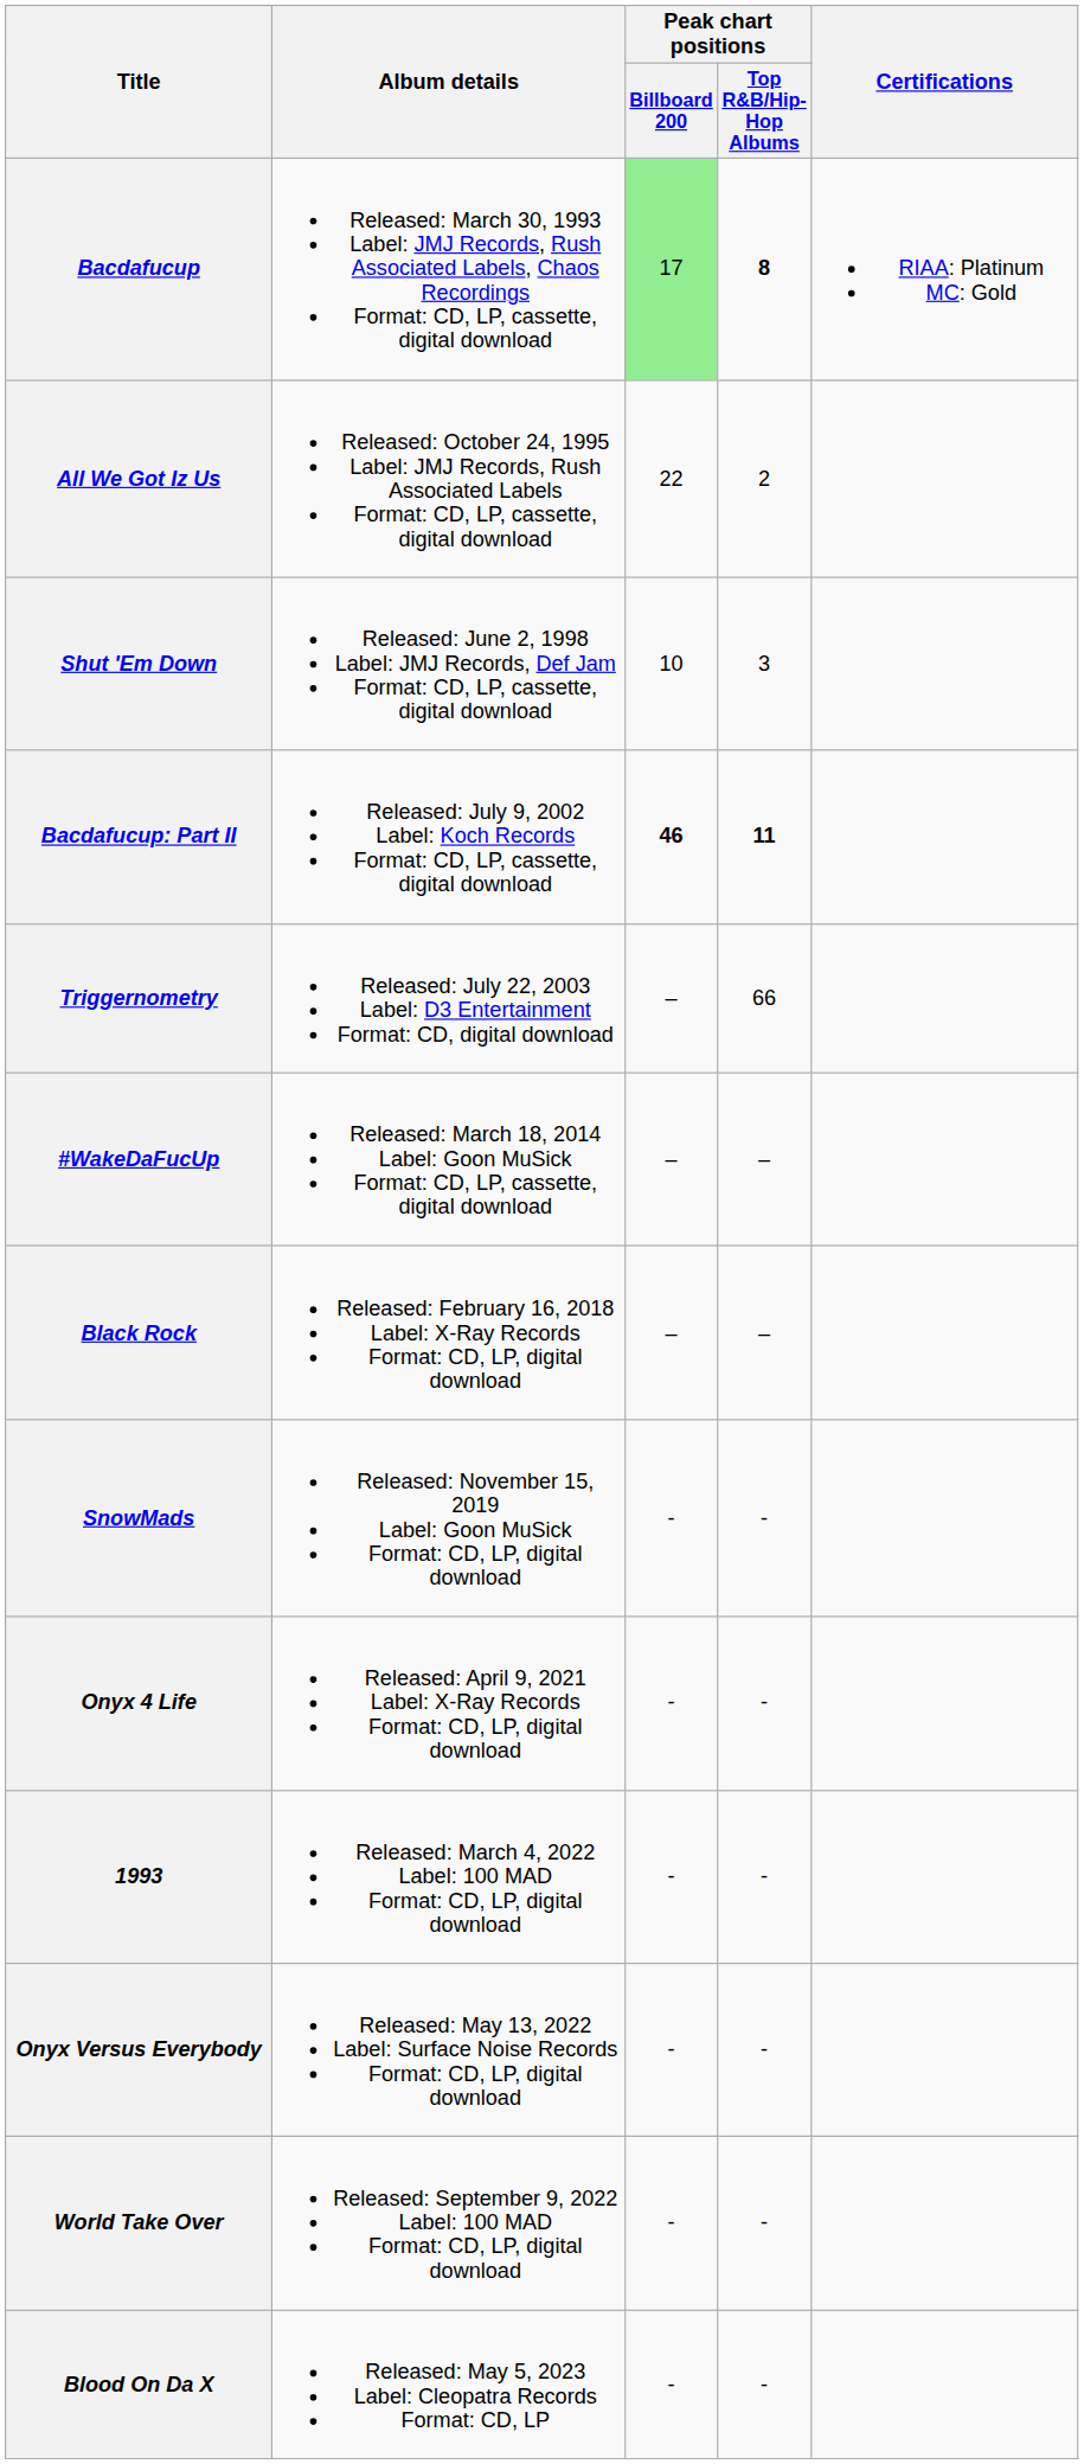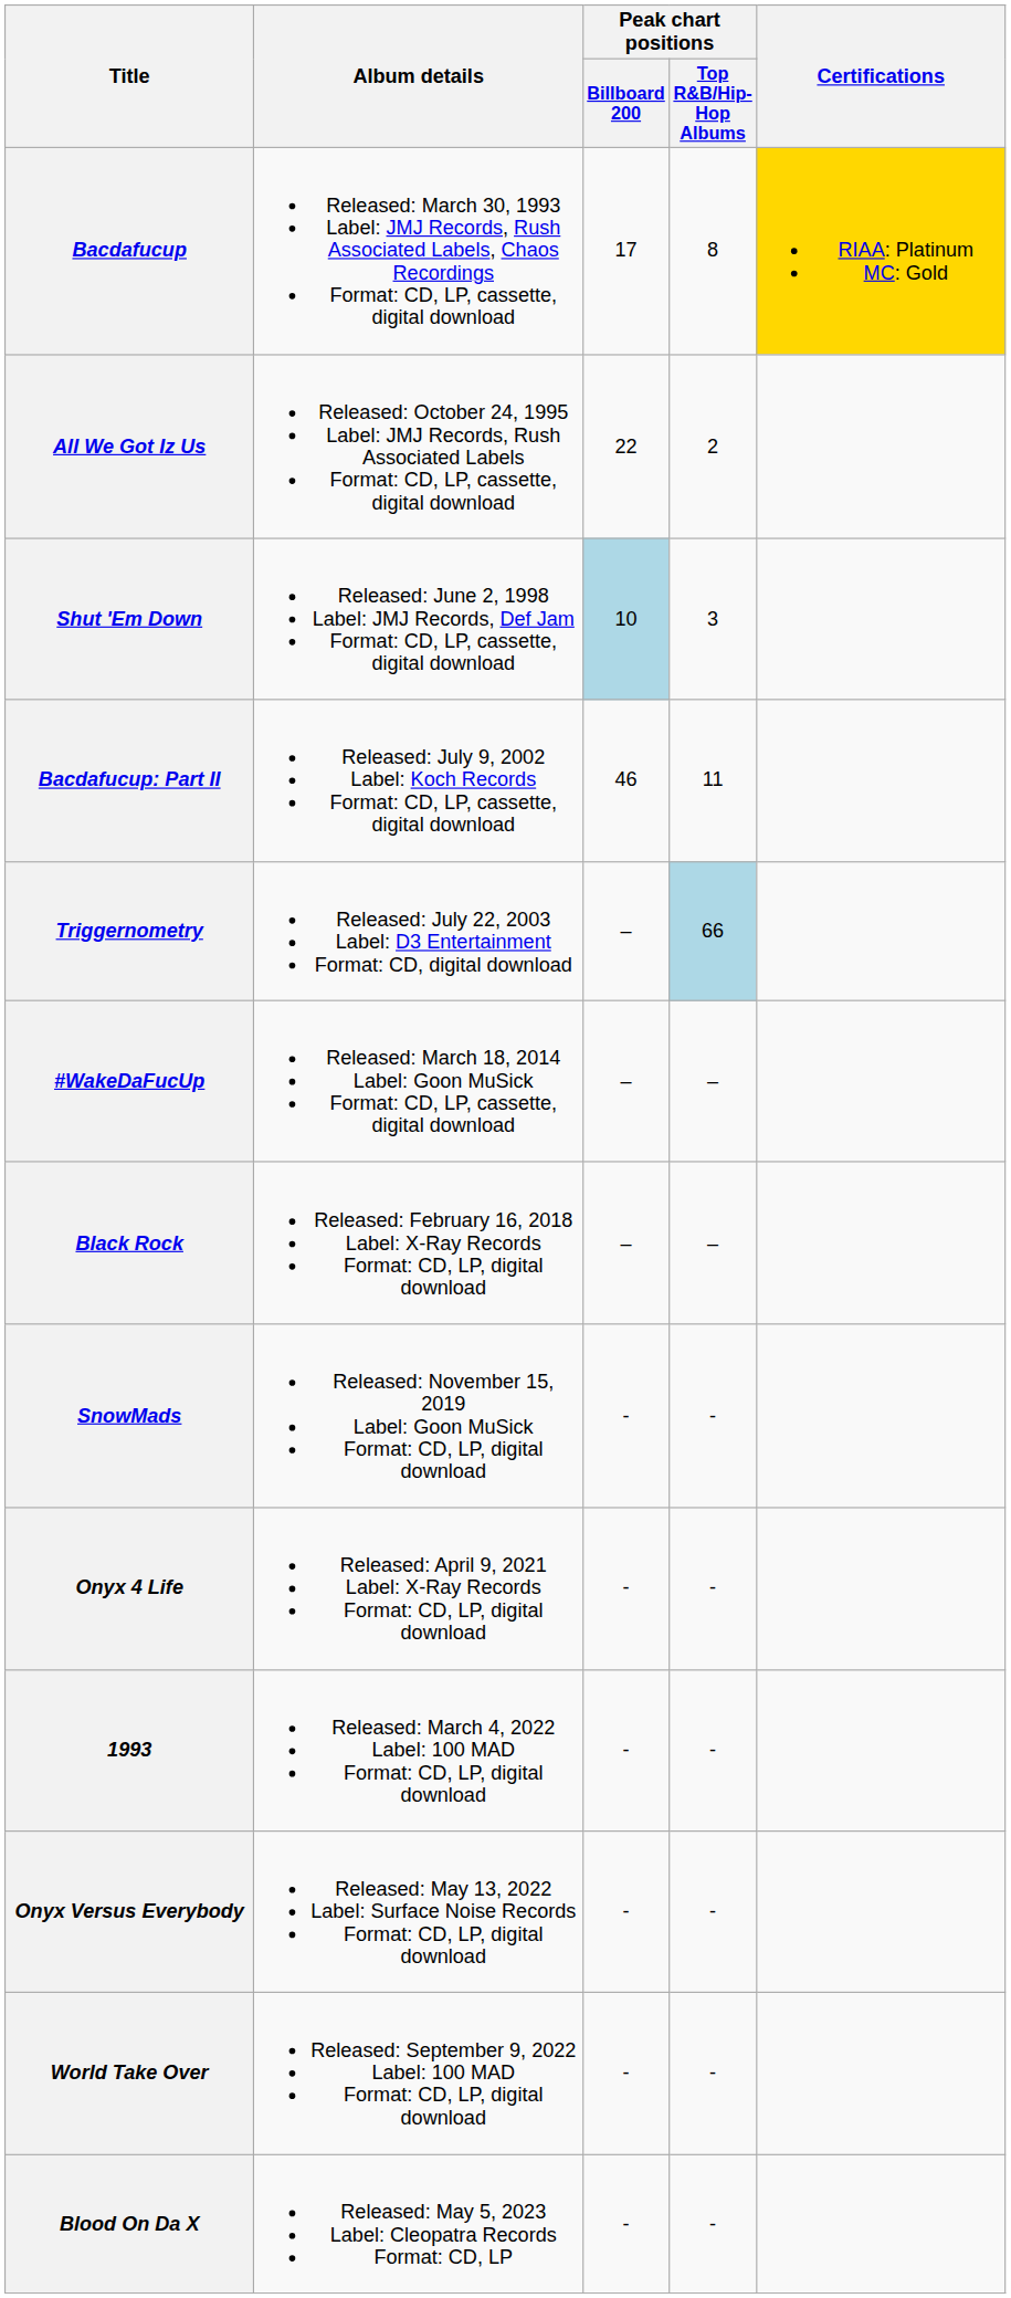Bacdafucup | Peak chart positions / Billboard 200: lightgreen background -> no background
Bacdafucup | Peak chart positions / Top R&B/Hip-Hop Albums: bold -> normal
Bacdafucup | Certifications: no background -> gold background
Shut 'Em Down | Peak chart positions / Billboard 200: no background -> lightblue background
Bacdafucup: Part II | Peak chart positions / Billboard 200: bold -> normal
Bacdafucup: Part II | Peak chart positions / Top R&B/Hip-Hop Albums: bold -> normal
Triggernometry | Peak chart positions / Top R&B/Hip-Hop Albums: no background -> lightblue background
